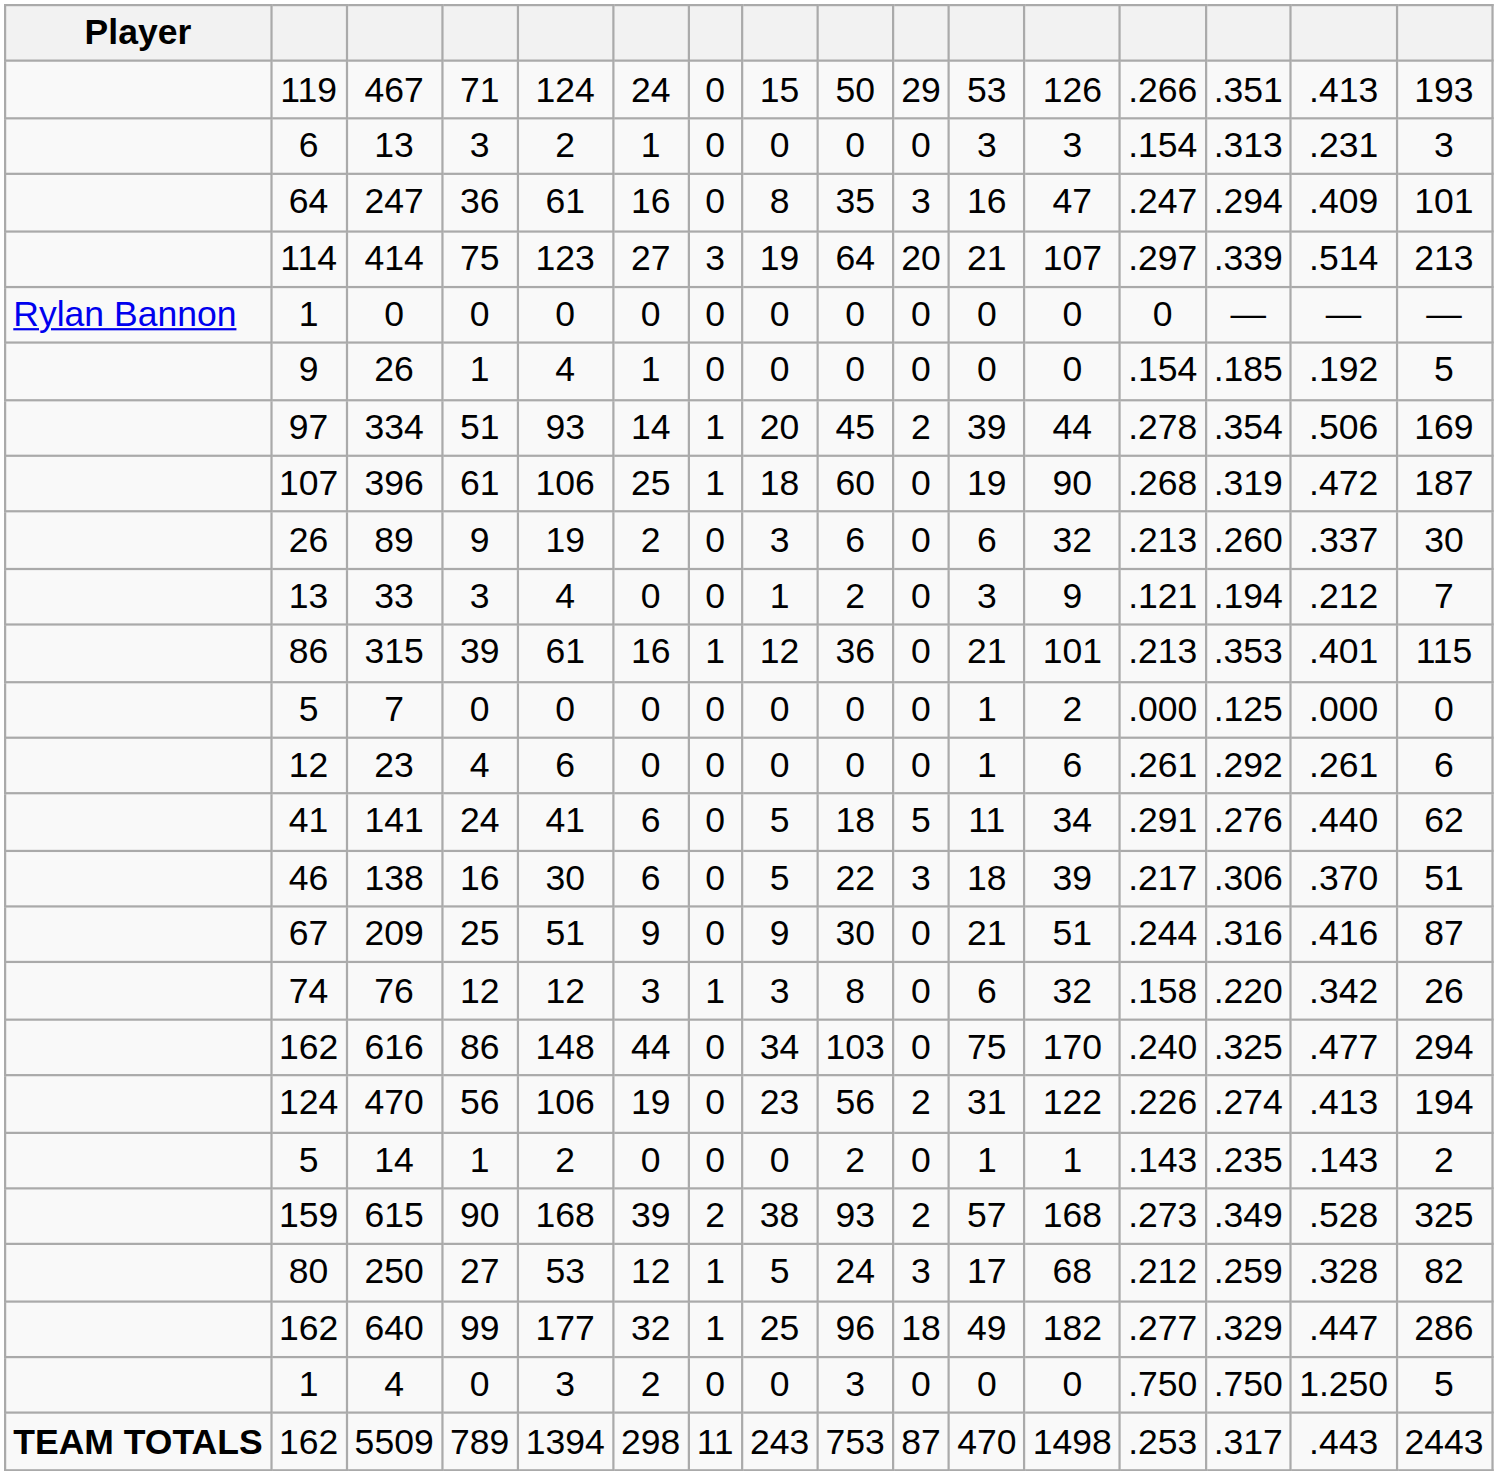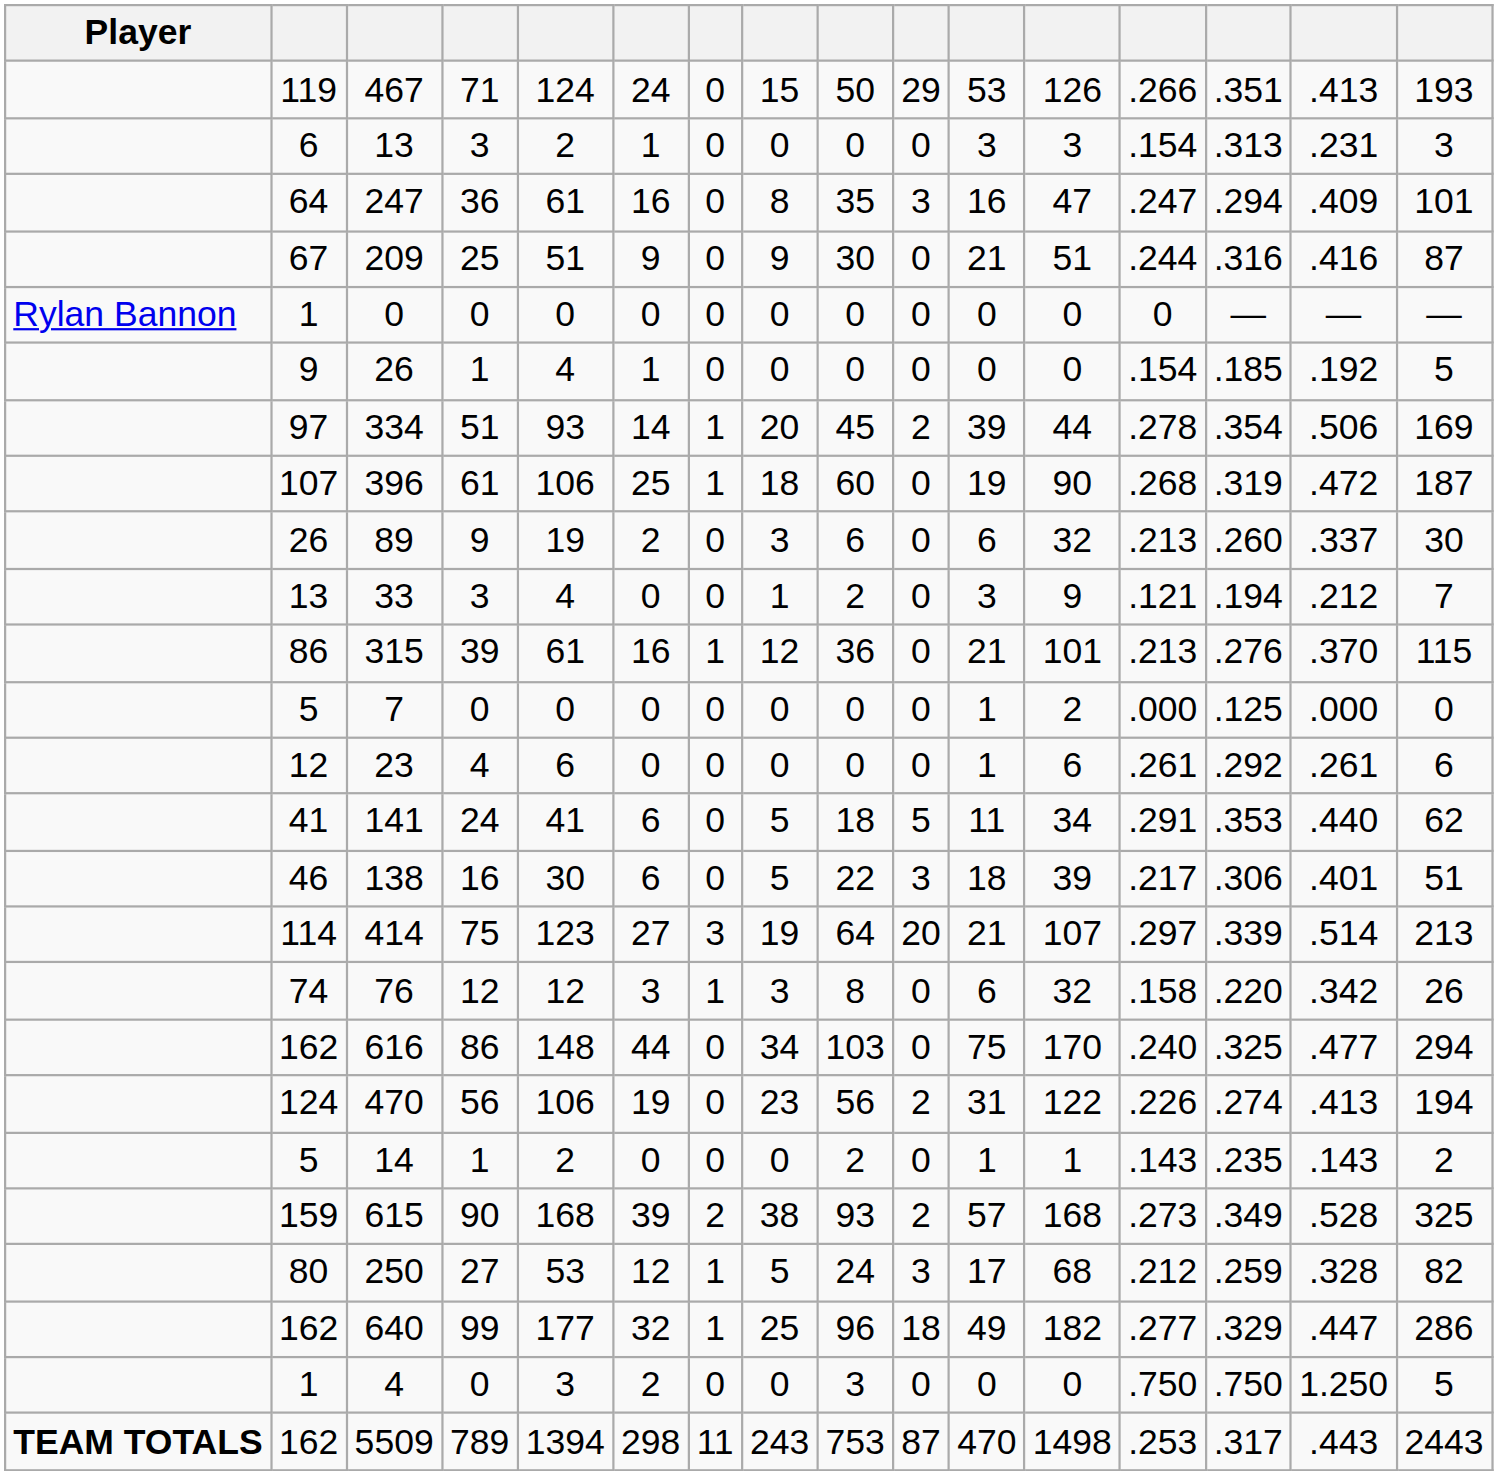rows swapped: 209 <-> 414
315 | column 14: .353 -> .276
315 | column 15: .401 -> .370
141 | column 14: .276 -> .353
138 | column 15: .370 -> .401
